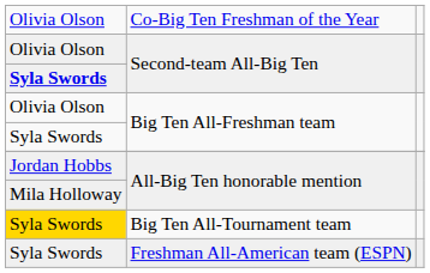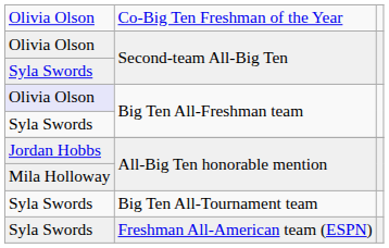row 3 | column 1: bold -> normal
row 4 | column 1: no background -> lavender background
row 8 | column 1: gold background -> no background
